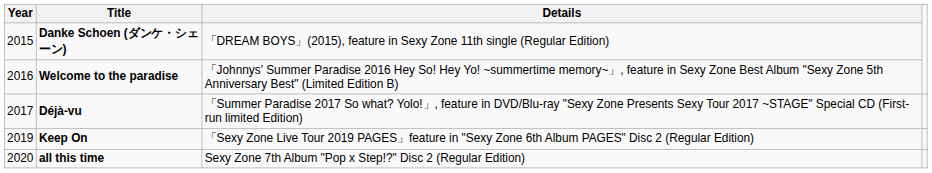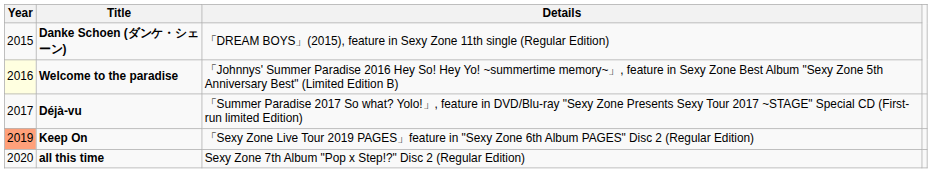Welcome to the paradise | Year: no background -> lightyellow background
Keep On | Year: no background -> lightsalmon background
